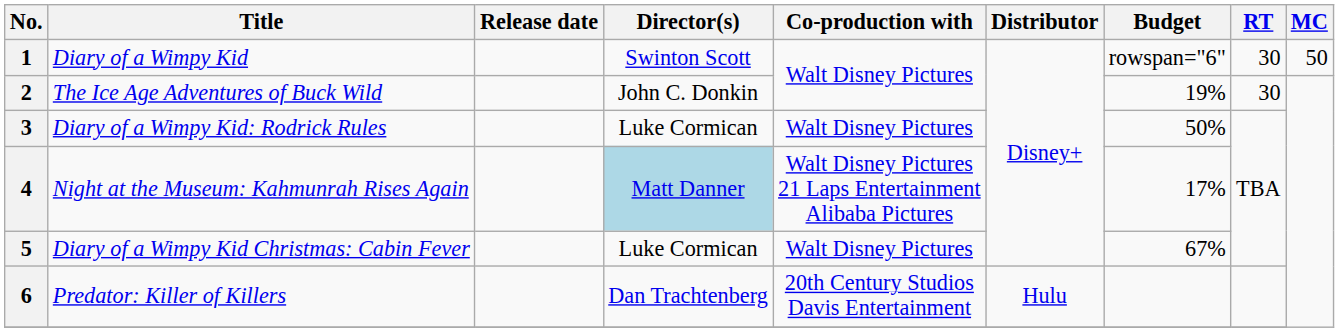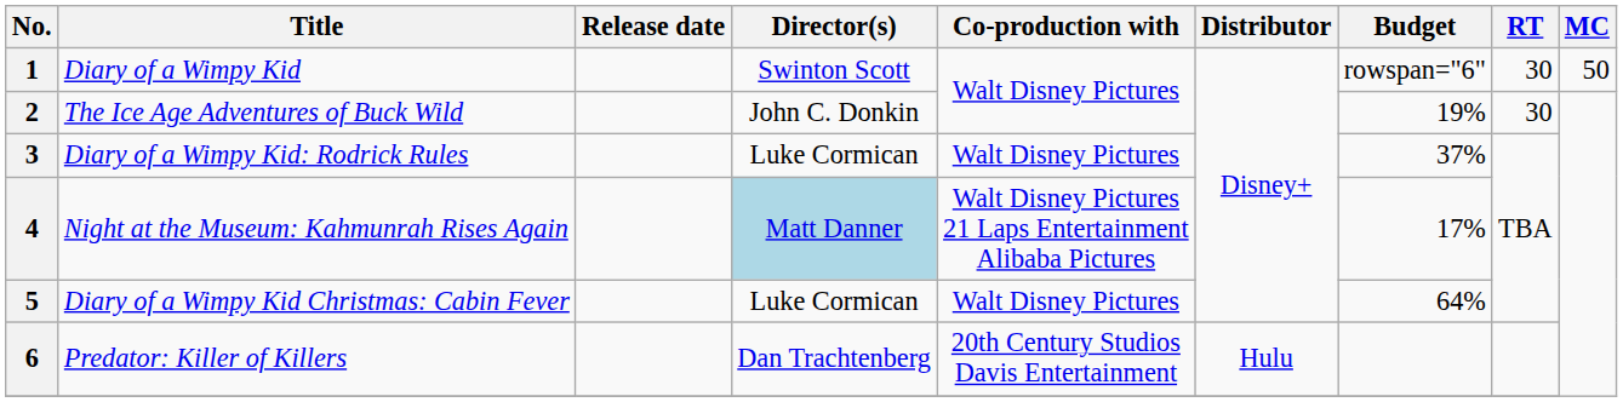3 | Budget: 50% -> 37%
5 | Budget: 67% -> 64%
